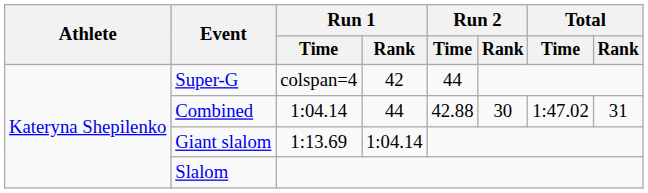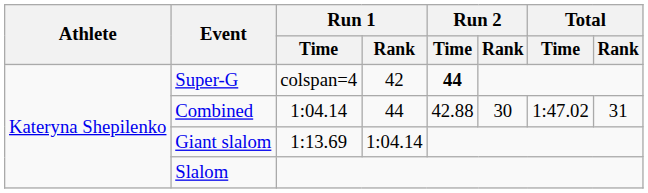Super-G | Run 2 / Time: normal -> bold
